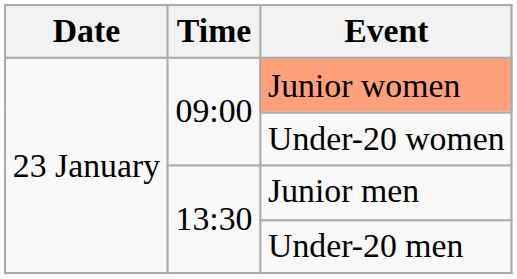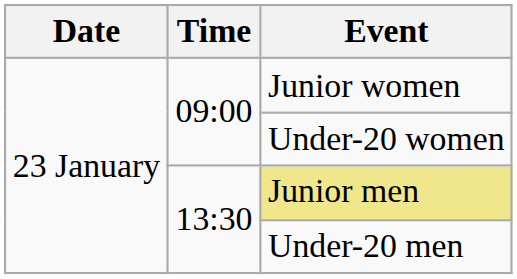Junior women | Event: lightsalmon background -> no background
Junior men | Event: no background -> khaki background
